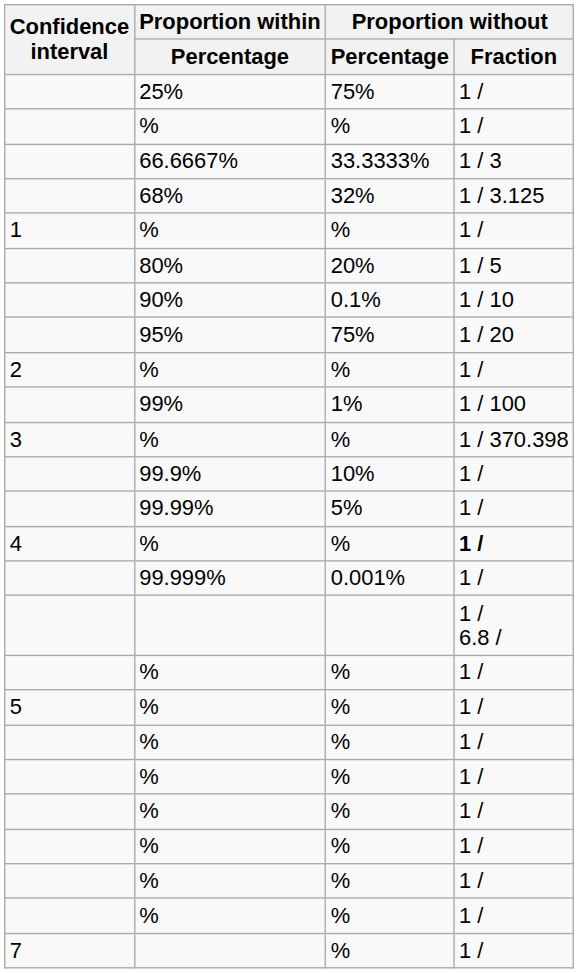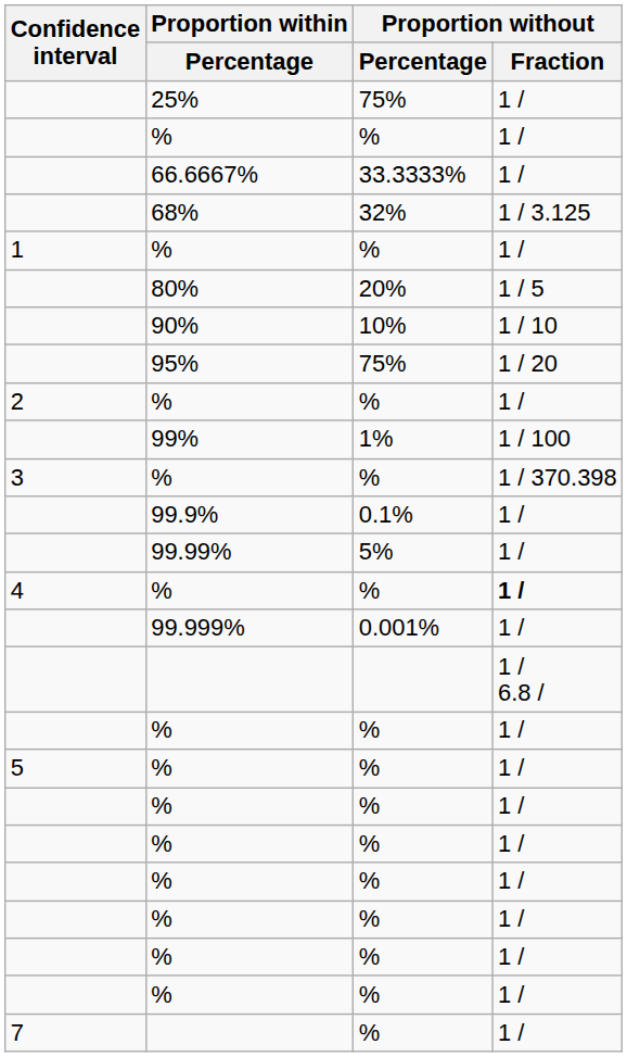66.6667% | Proportion without / Fraction: 1 / 3 -> 1 /
90% | Proportion without / Percentage: 0.1% -> 10%
99.9% | Proportion without / Percentage: 10% -> 0.1%
